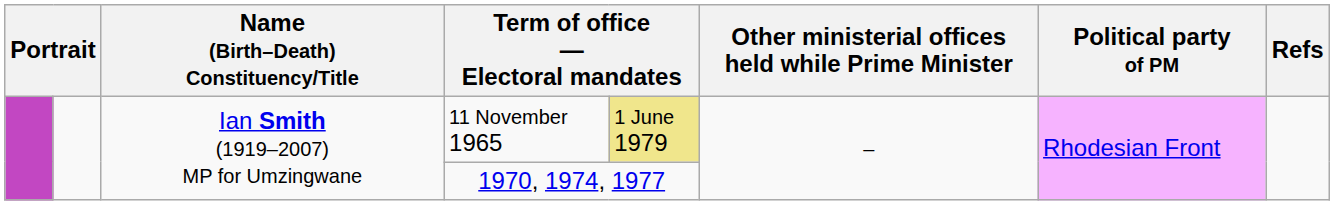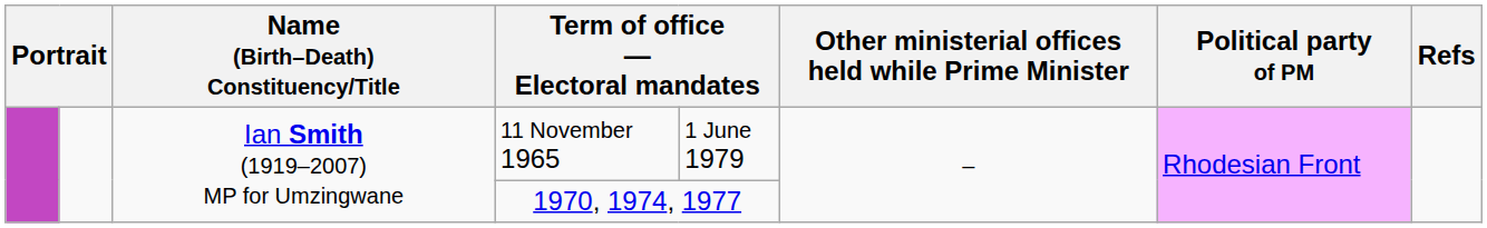11 November 1965 | column 5: khaki background -> no background
